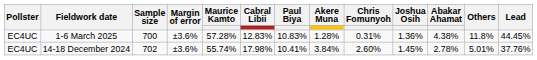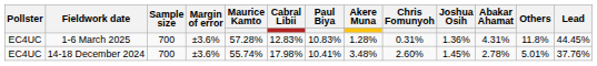1-6 March 2025 | Abakar Ahamat: 4.38% -> 4.31%
14-18 December 2024 | Sample size: 702 -> 700
14-18 December 2024 | Akere Muna: 3.84% -> 3.48%
